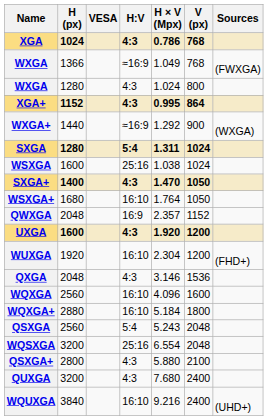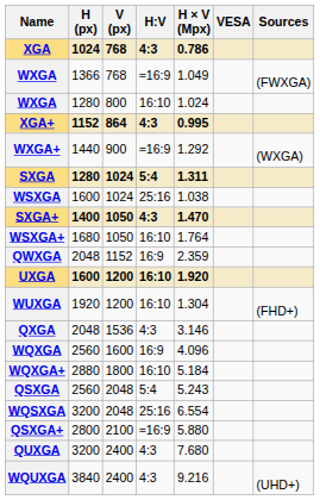columns swapped: V (px) <-> VESA
WXGA / 1280 | H:V: 4:3 -> 16:10
QWXGA | H × V (Mpx): 2.357 -> 2.359
UXGA | H:V: 4:3 -> 16:10
WUXGA | H × V (Mpx): 2.304 -> 1.304
WQXGA | H:V: 16:10 -> 16:9
QSXGA+ | H:V: 4:3 -> ≈16:9
WQUXGA | H:V: 16:10 -> 4:3
